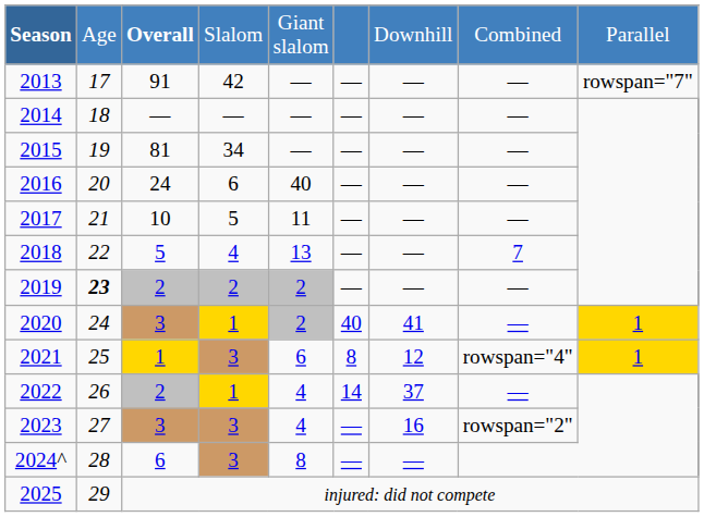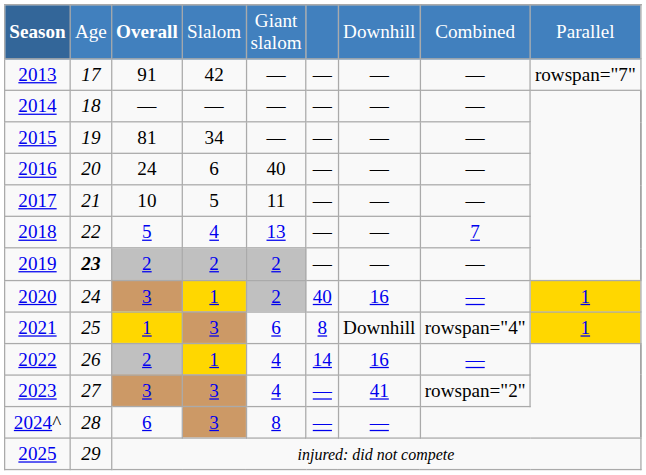2020 | column 7: 41 -> 16
2021 | column 7: 12 -> Downhill
2022 | column 7: 37 -> 16
2023 | column 7: 16 -> 41
